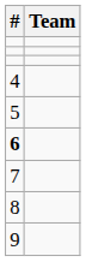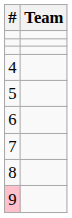row 7 | #: bold -> normal
row 10 | #: no background -> pink background
